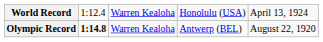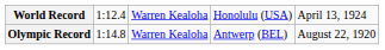Olympic Record | column 2: bold -> normal
